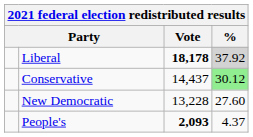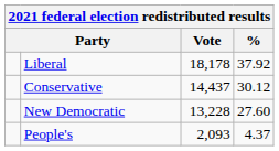Liberal | Vote: bold -> normal
Liberal | %: lightgrey background -> no background
Conservative | %: lightgreen background -> no background
People's | Vote: bold -> normal
